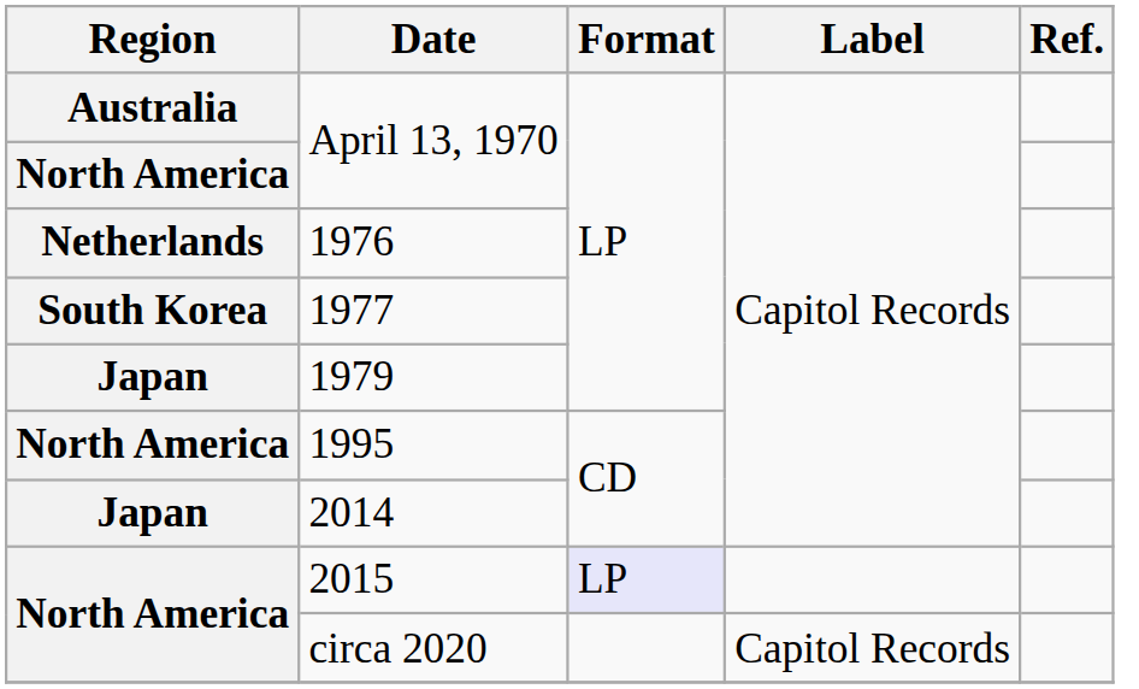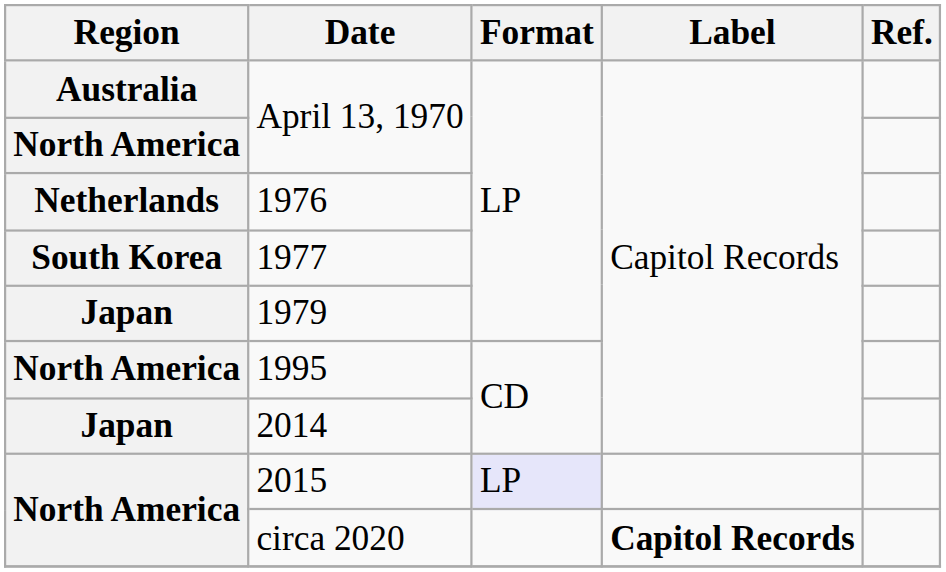circa 2020 | Label: normal -> bold
